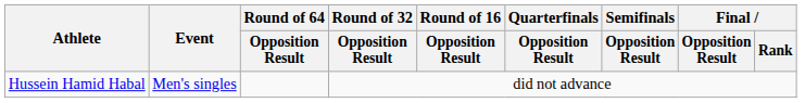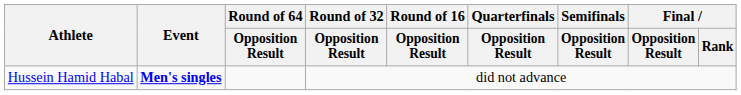Hussein Hamid Habal | Event: normal -> bold
